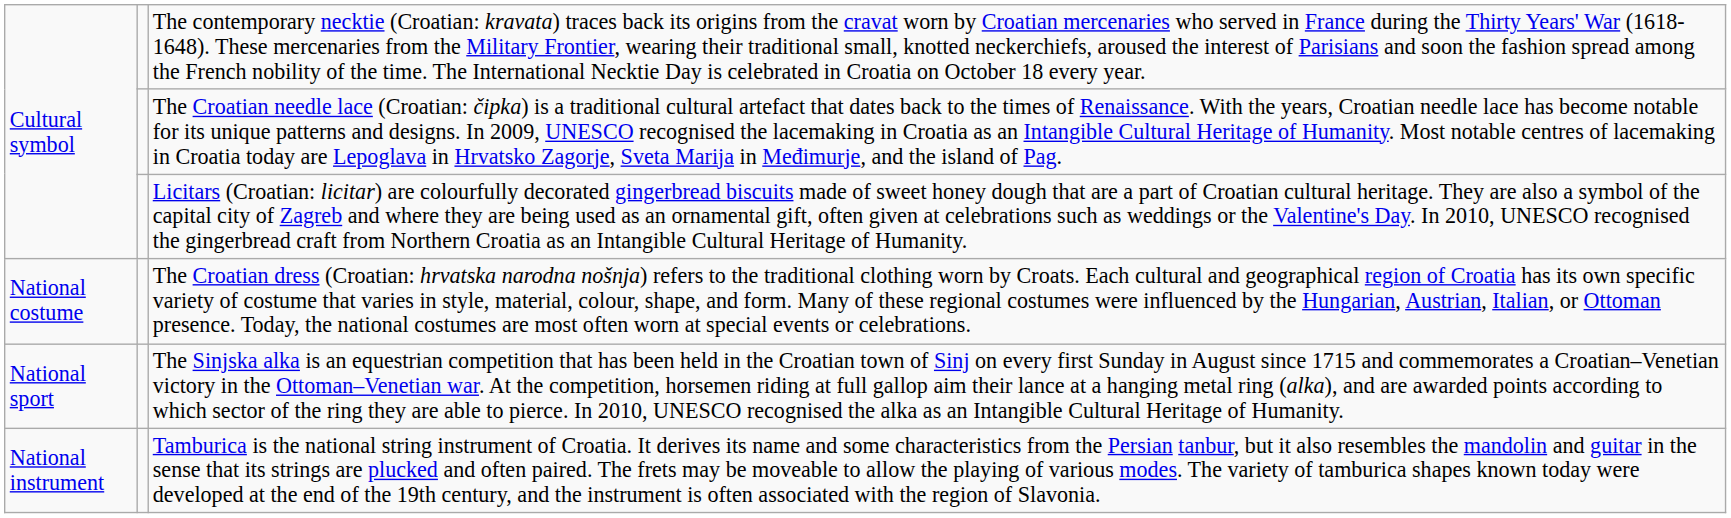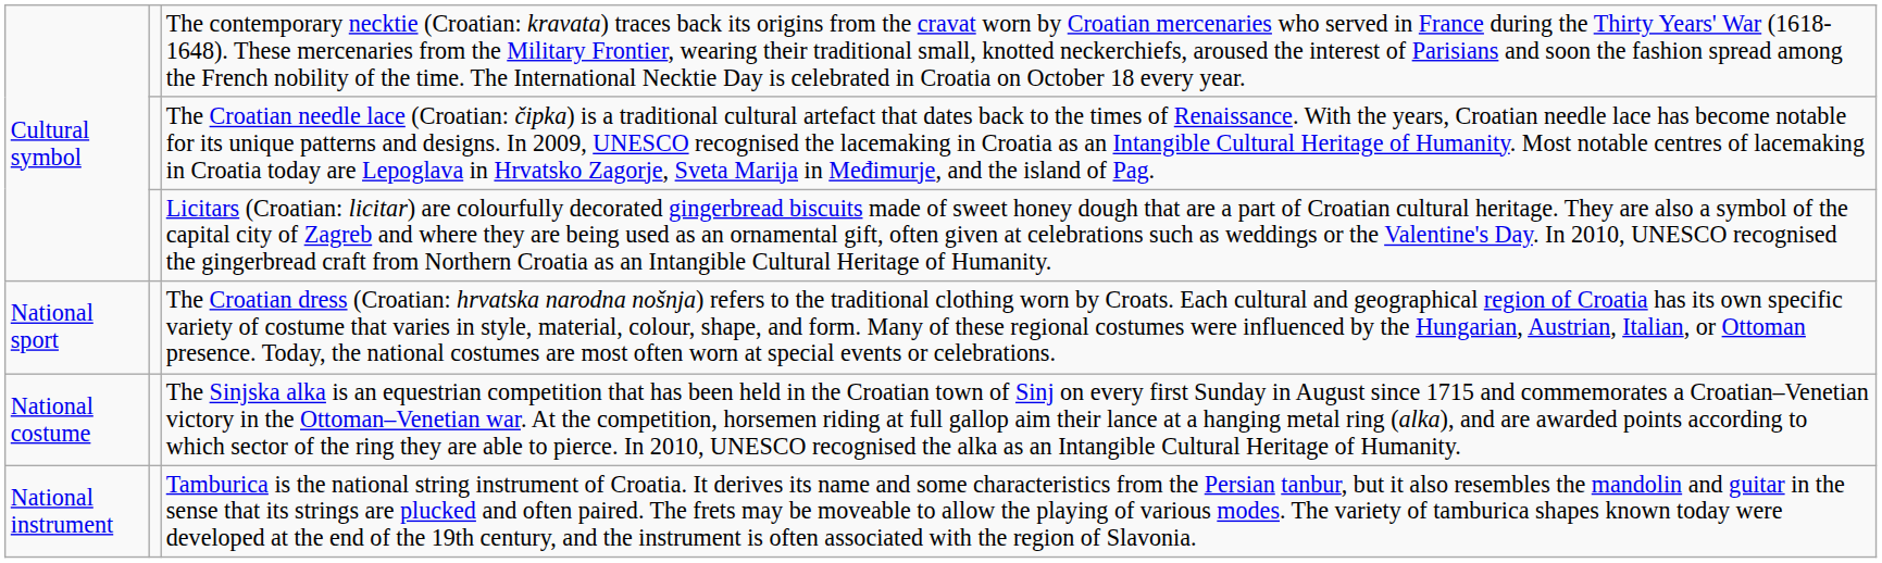row 4 | column 1: National costume -> National sport
row 5 | column 1: National sport -> National costume
